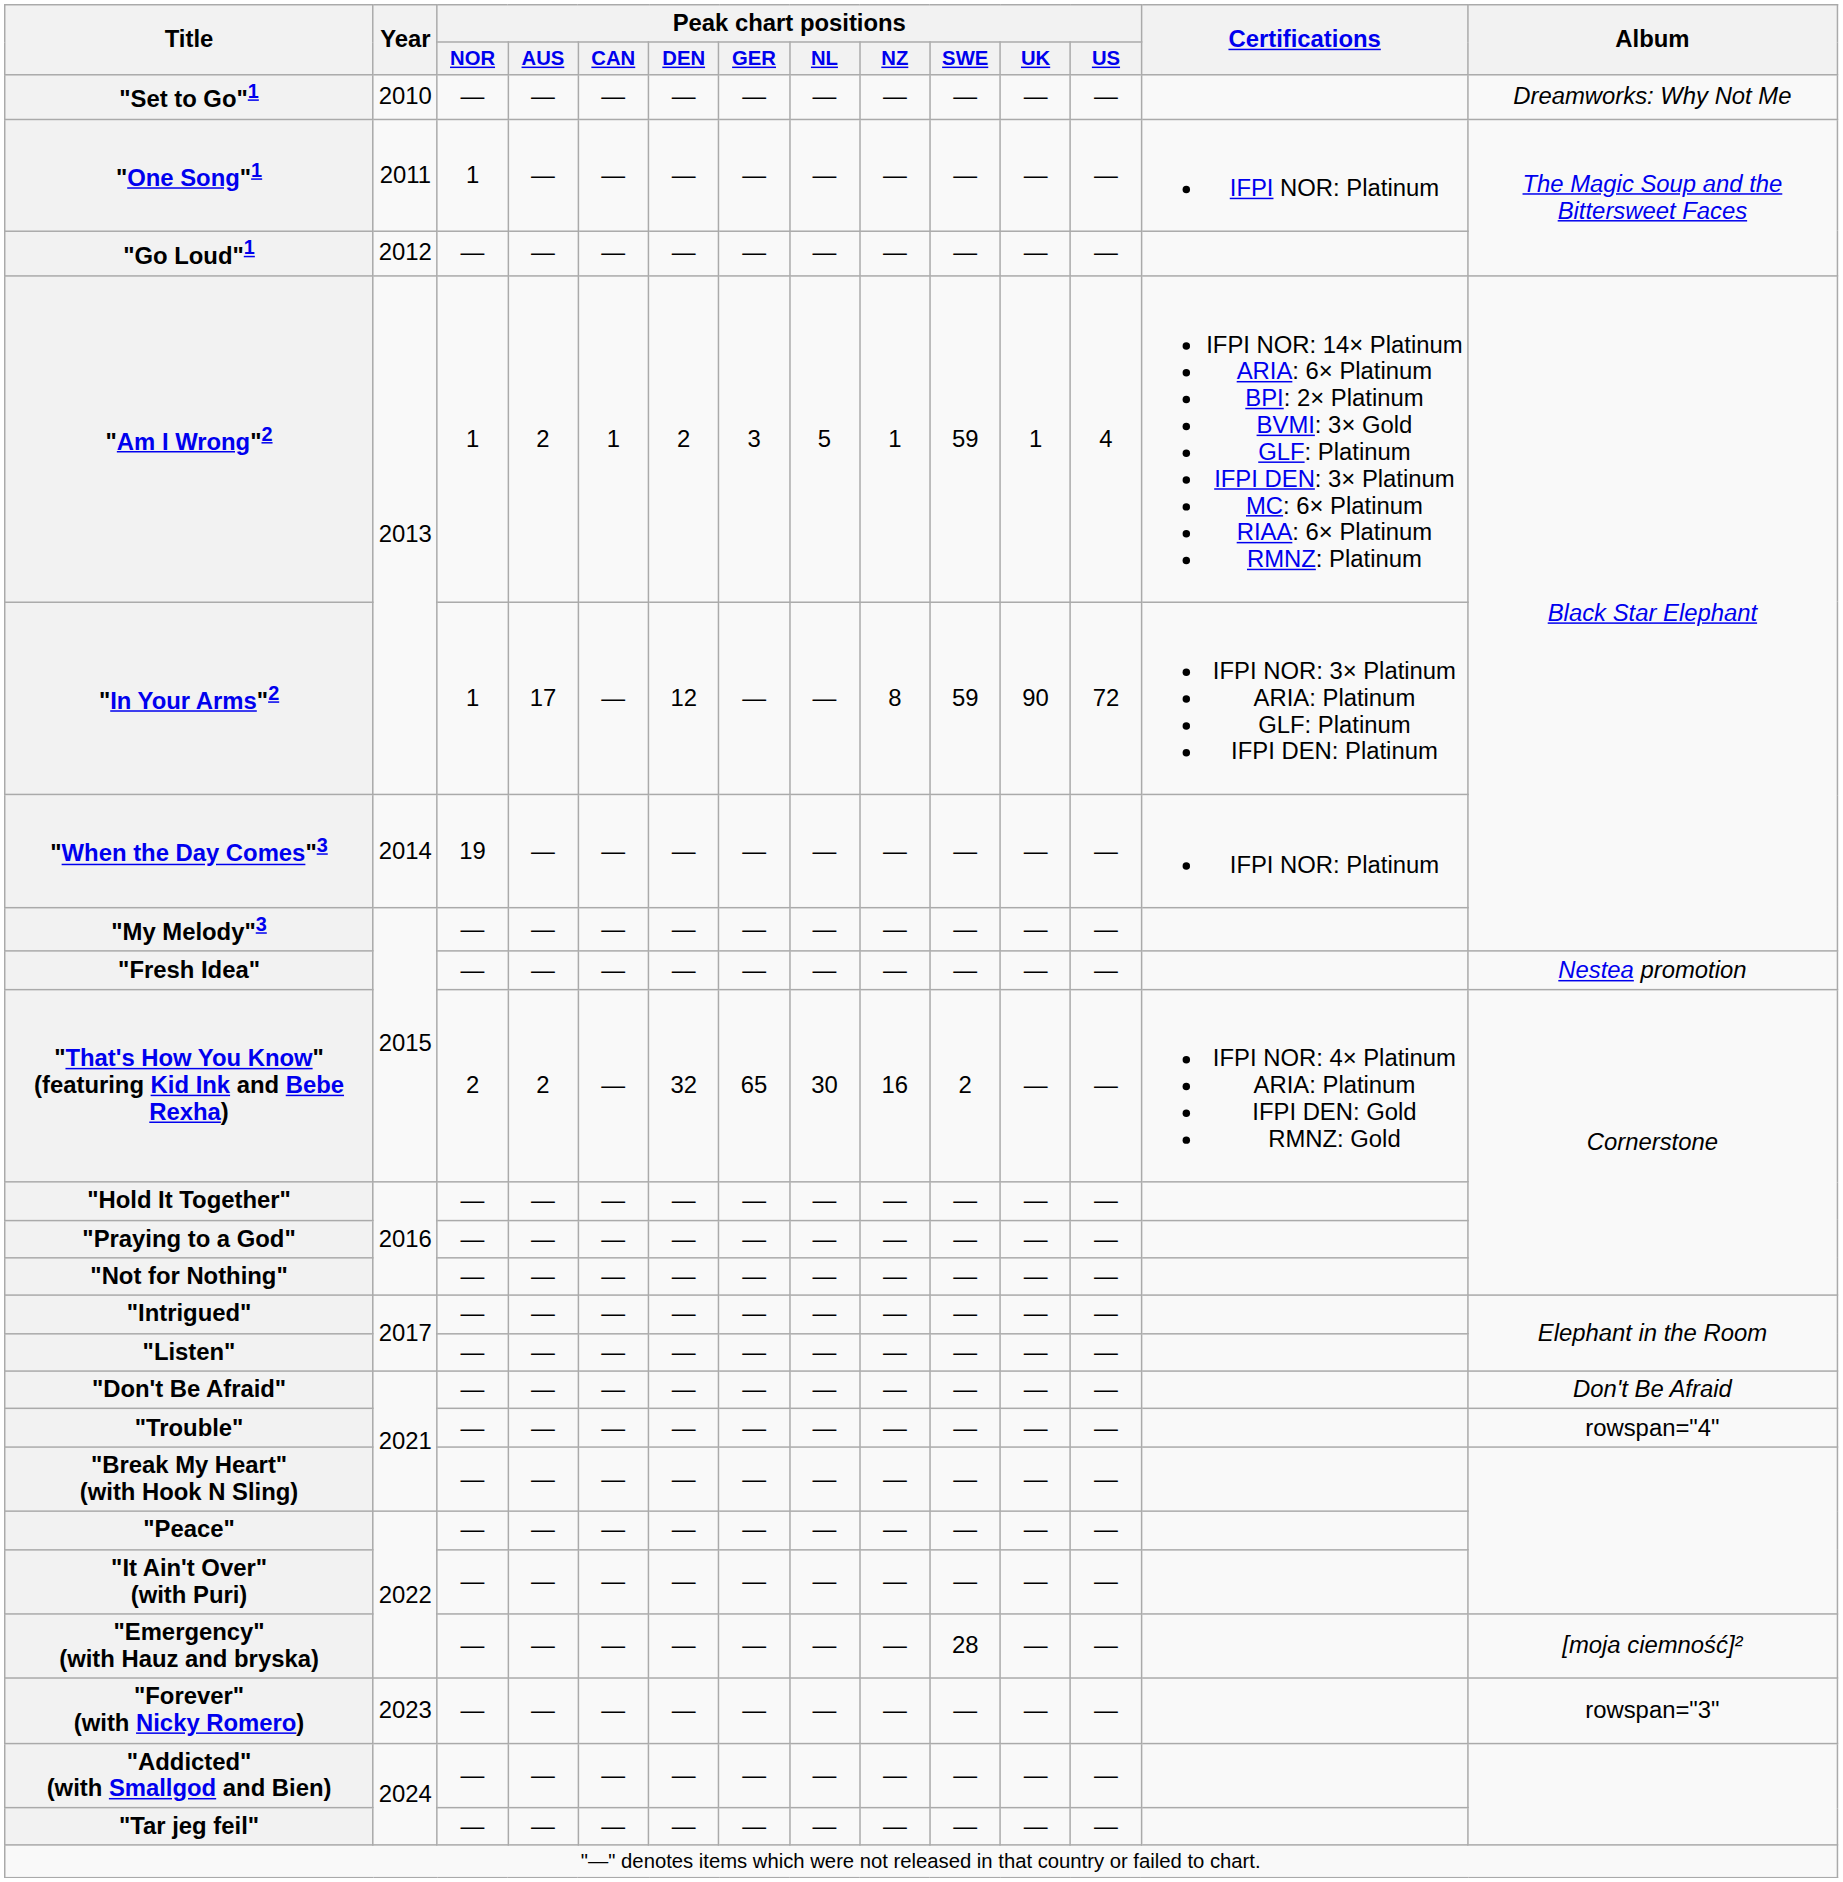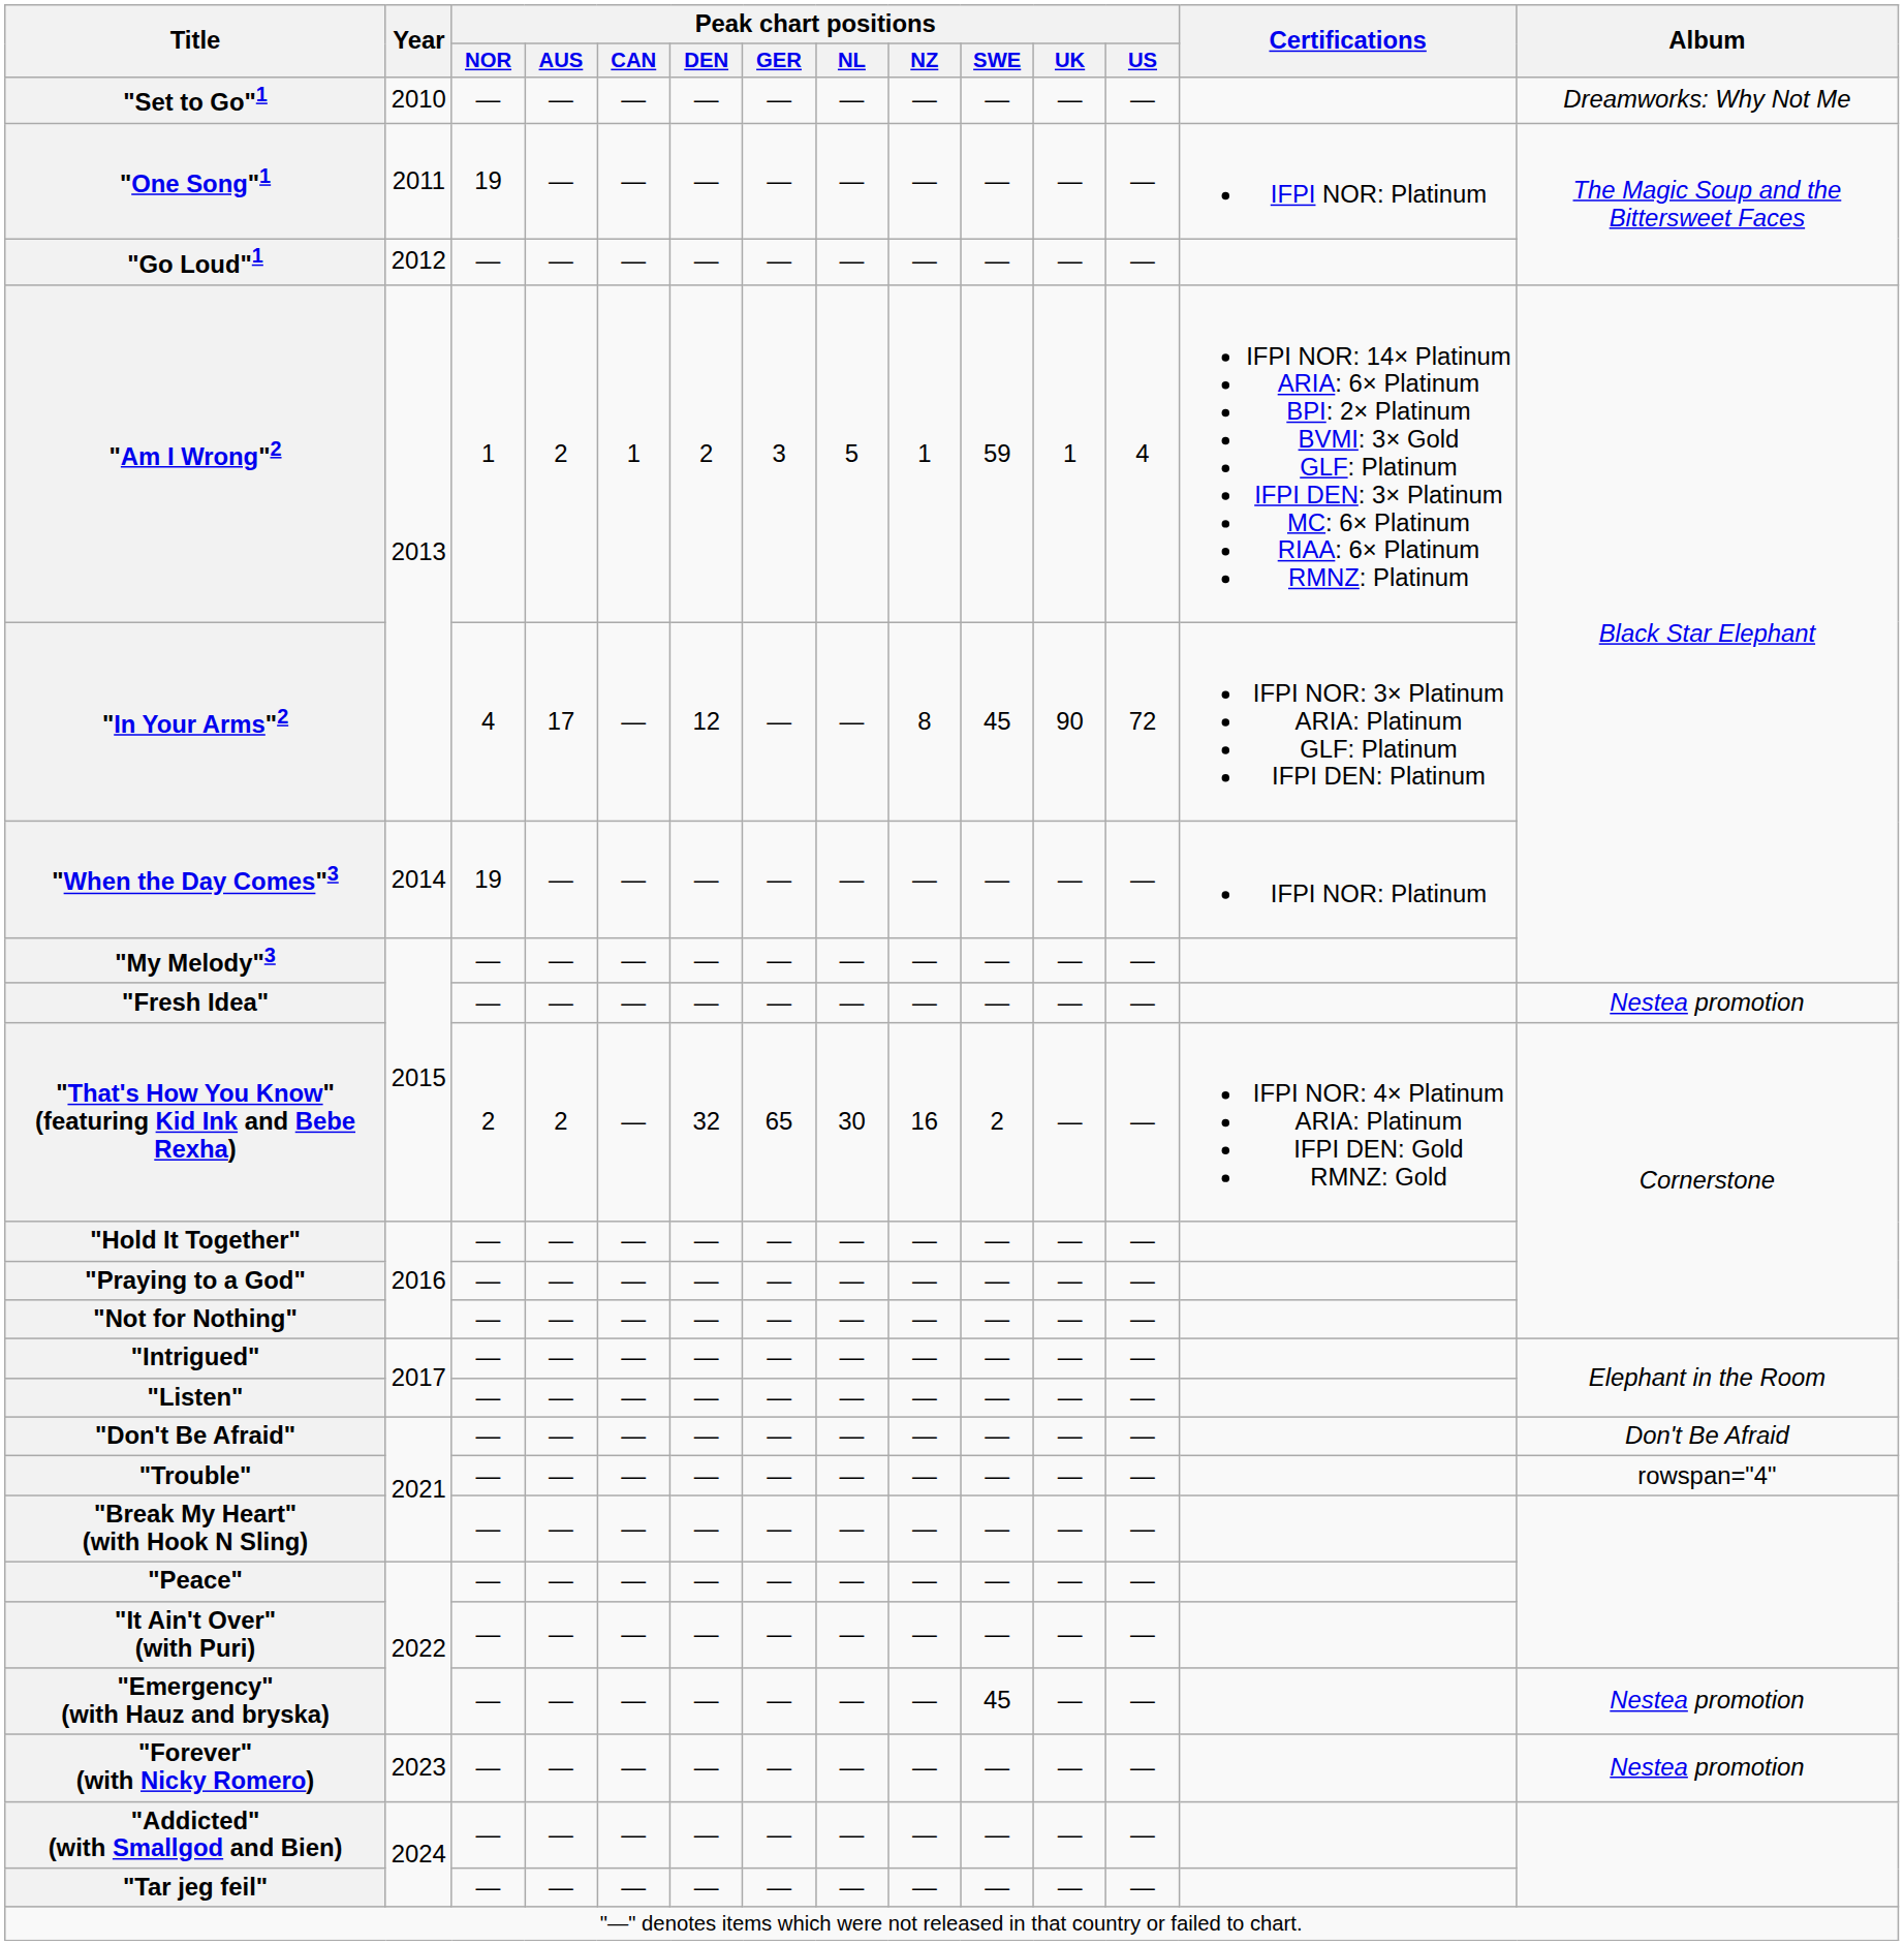"One Song"1 | Peak chart positions / NOR: 1 -> 19
"In Your Arms"2 | Peak chart positions / NOR: 1 -> 4
"In Your Arms"2 | Peak chart positions / SWE: 59 -> 45
"Emergency" (with Hauz and bryska) | Peak chart positions / SWE: 28 -> 45
"Emergency" (with Hauz and bryska) | Album: [moja ciemność]² -> Nestea promotion
"Forever" (with Nicky Romero) | Album: rowspan="3" -> Nestea promotion
